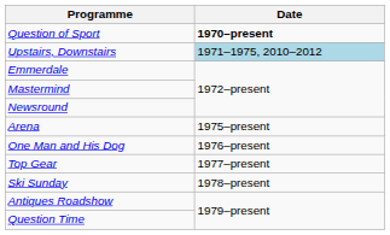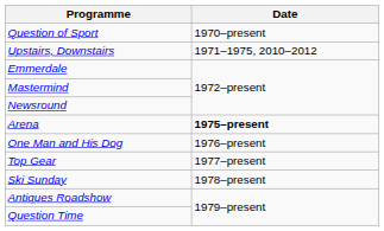Question of Sport | Date: bold -> normal
Upstairs, Downstairs | Date: lightblue background -> no background
Arena | Date: normal -> bold
